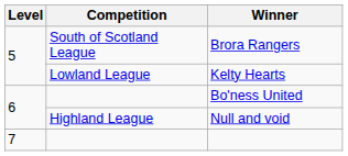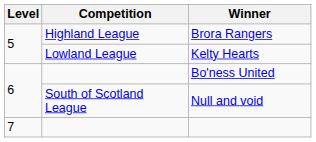Brora Rangers | Competition: South of Scotland League -> Highland League
Null and void | Competition: Highland League -> South of Scotland League
